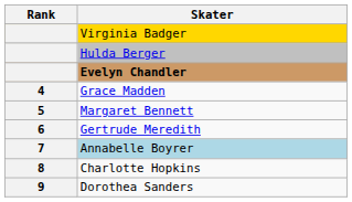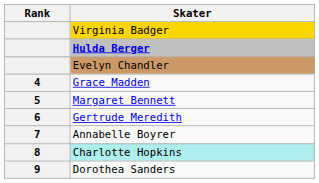Hulda Berger | Skater: normal -> bold
Evelyn Chandler | Skater: bold -> normal
Annabelle Boyrer | Skater: lightblue background -> no background
Charlotte Hopkins | Skater: no background -> paleturquoise background
